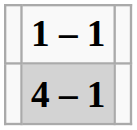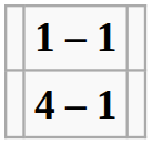row 2 | 1 – 1: lightgrey background -> no background
